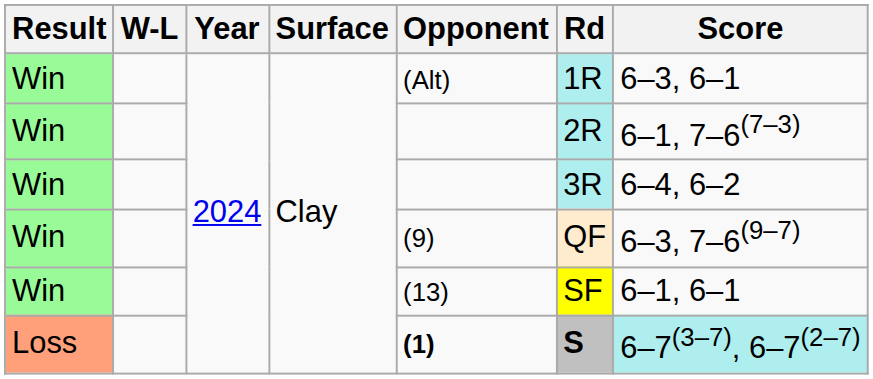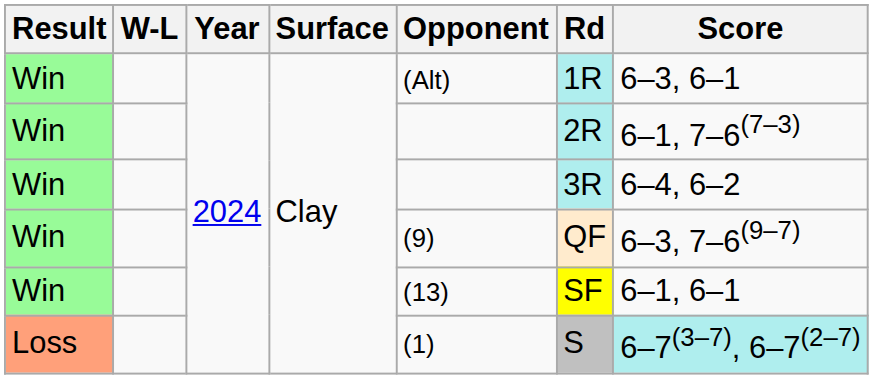Loss | Opponent: bold -> normal
Loss | Rd: bold -> normal
